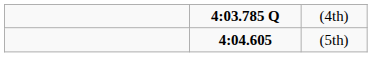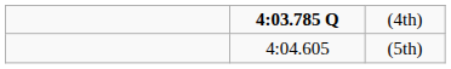(5th) | column 2: bold -> normal
